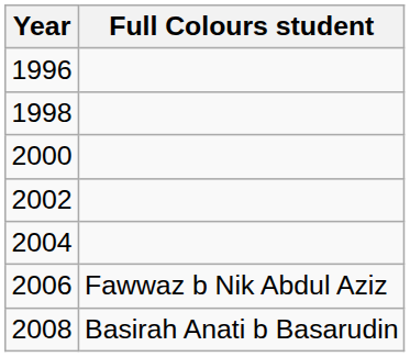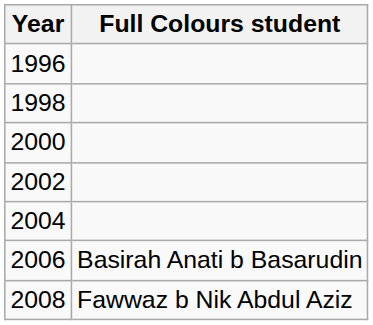2006 | Full Colours student: Fawwaz b Nik Abdul Aziz -> Basirah Anati b Basarudin
2008 | Full Colours student: Basirah Anati b Basarudin -> Fawwaz b Nik Abdul Aziz
